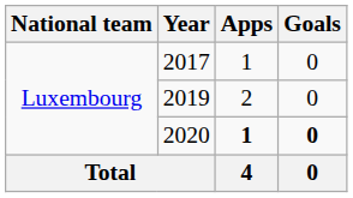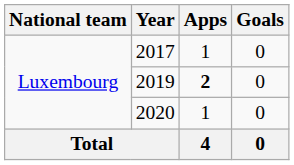2019 | Apps: normal -> bold
2020 | Apps: bold -> normal
2020 | Goals: bold -> normal
